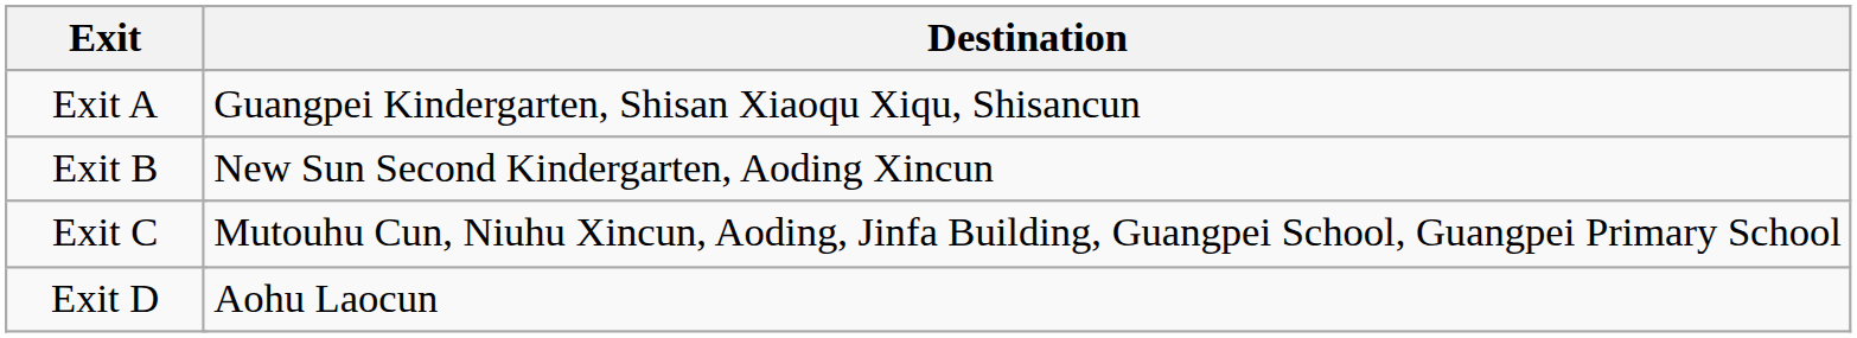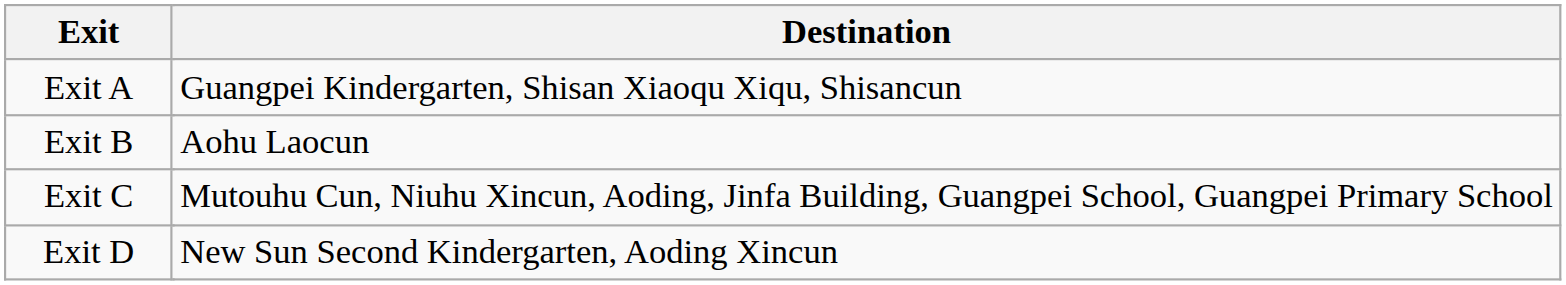Exit B | Destination: New Sun Second Kindergarten, Aoding Xincun -> Aohu Laocun
Exit D | Destination: Aohu Laocun -> New Sun Second Kindergarten, Aoding Xincun
